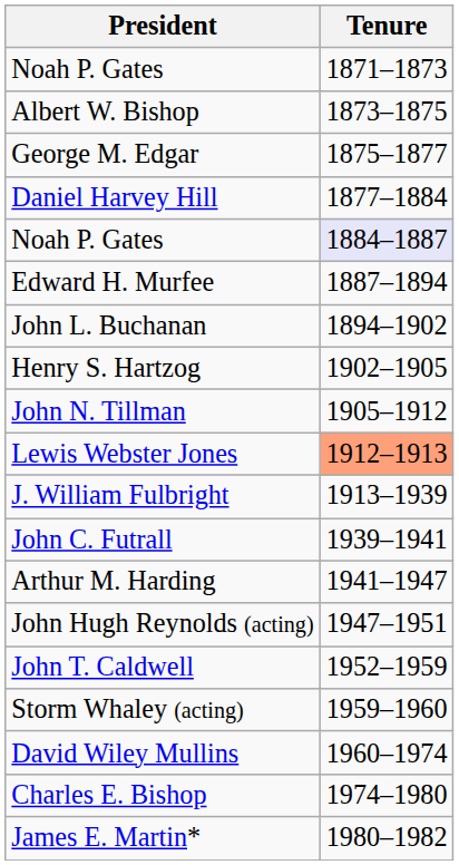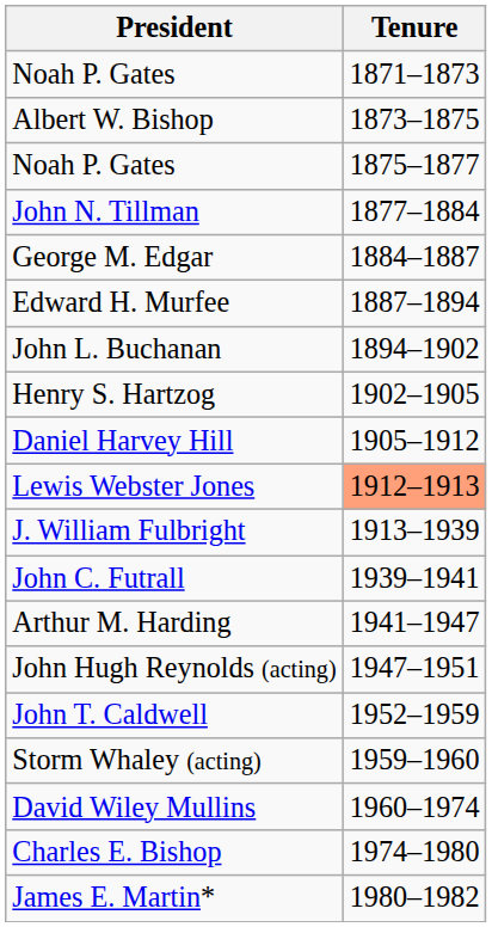row 4 | President: George M. Edgar -> Noah P. Gates
row 5 | President: Daniel Harvey Hill -> John N. Tillman
row 6 | President: Noah P. Gates -> George M. Edgar
row 6 | Tenure: lavender background -> no background
row 10 | President: John N. Tillman -> Daniel Harvey Hill
